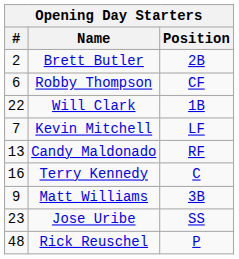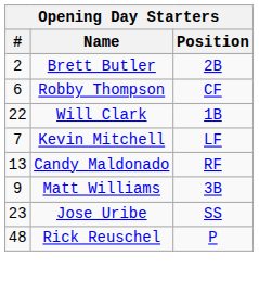- row: 16 | Terry Kennedy | C
